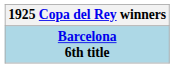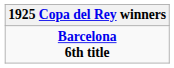row 2 | column 1: lightblue background -> no background
